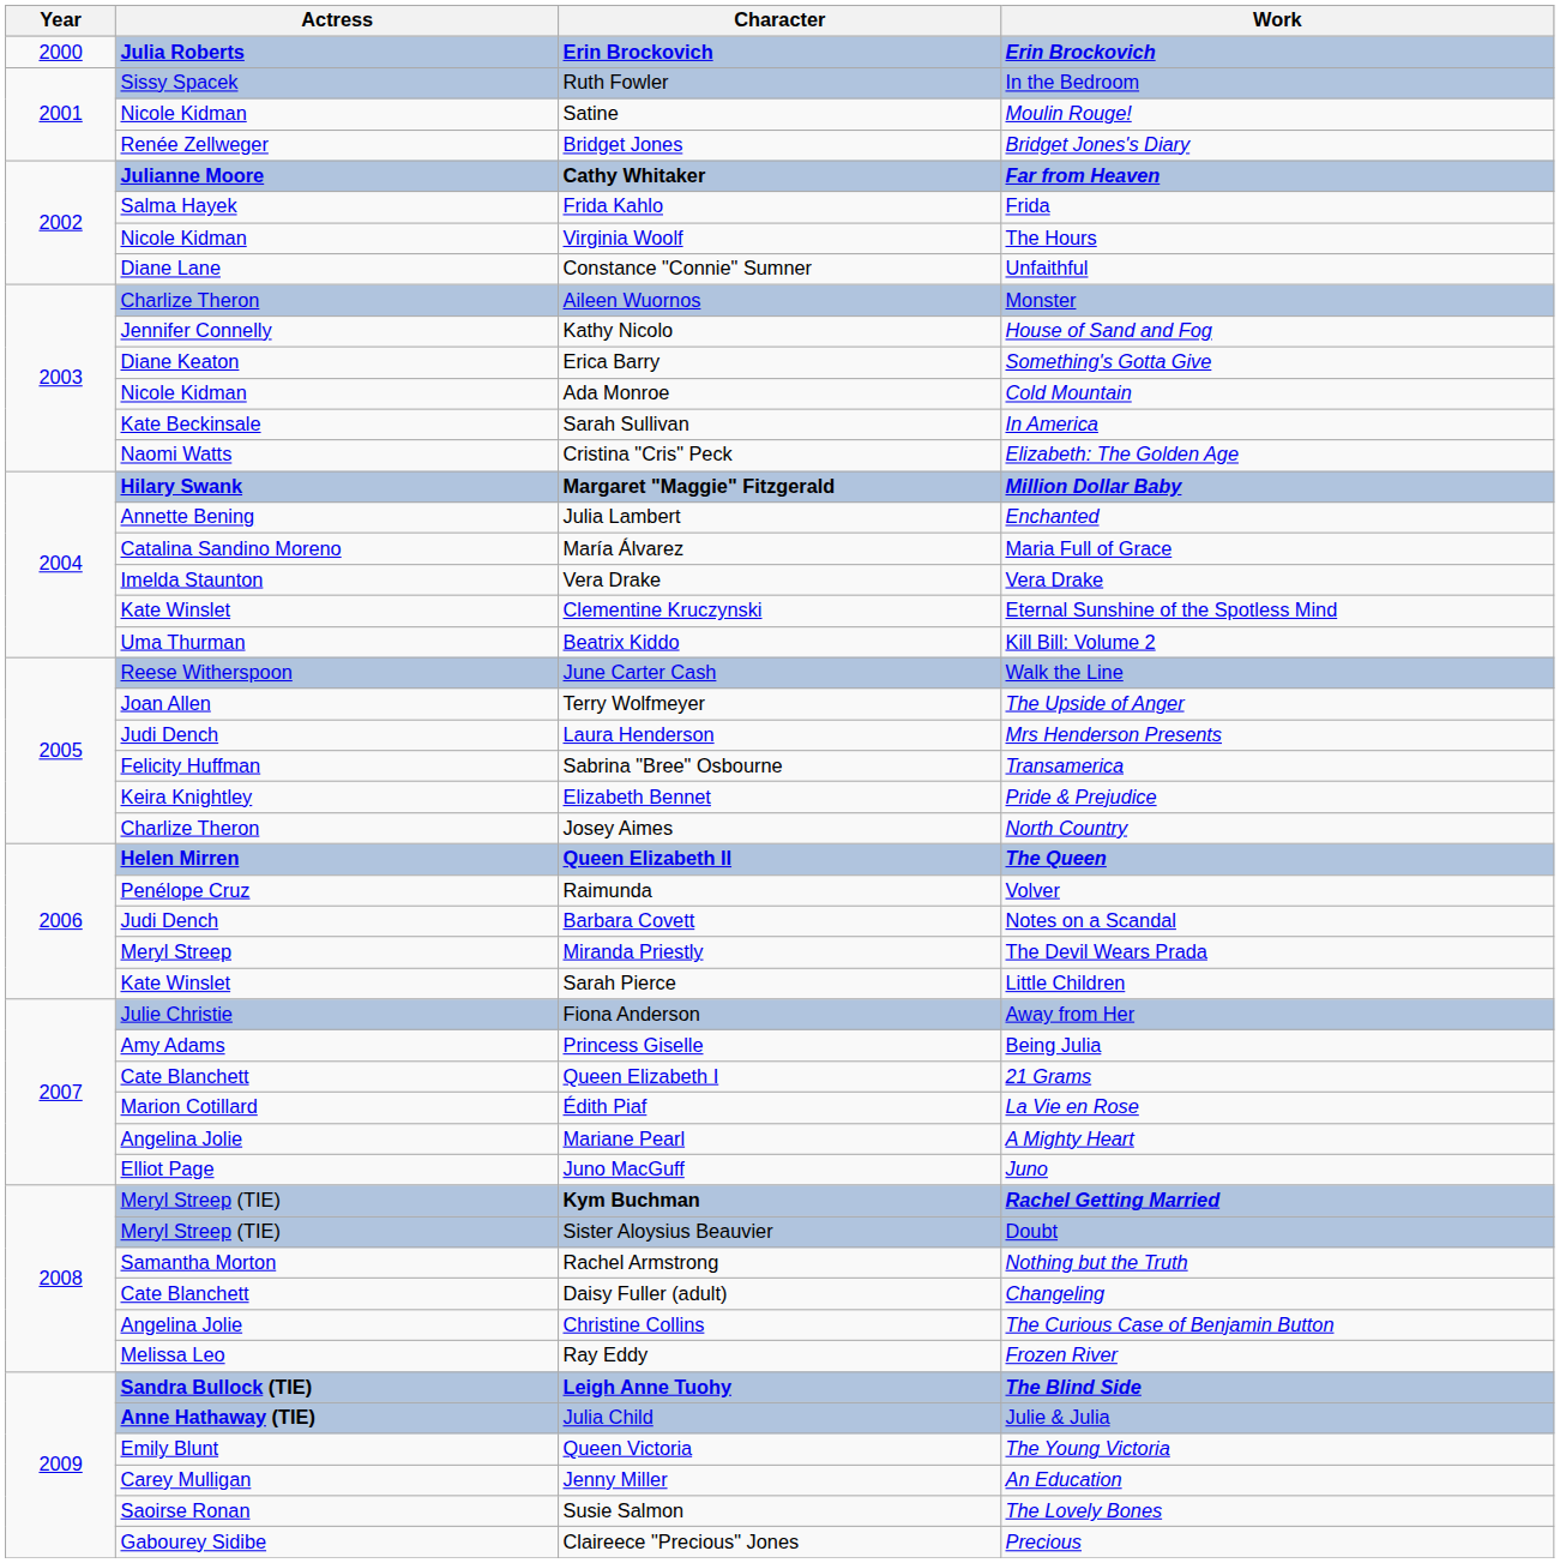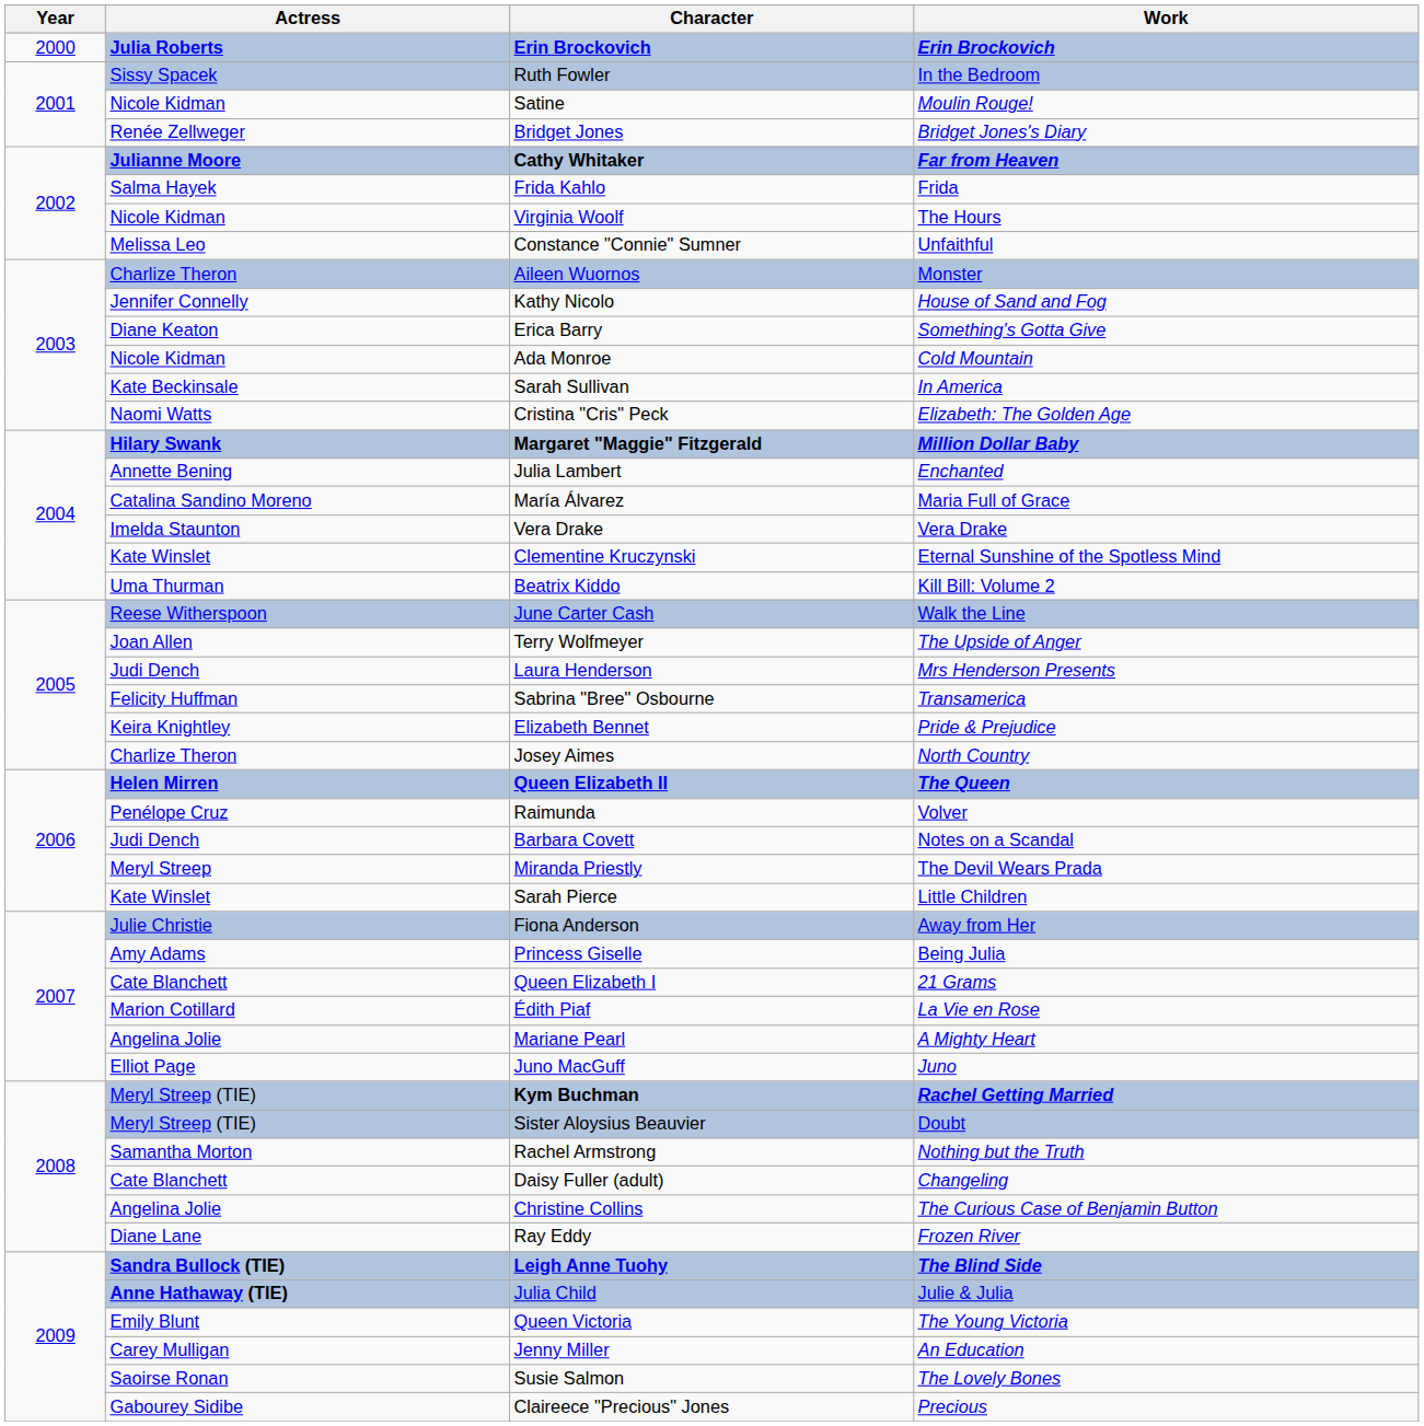Constance "Connie" Sumner | Actress: Diane Lane -> Melissa Leo
Ray Eddy | Actress: Melissa Leo -> Diane Lane
